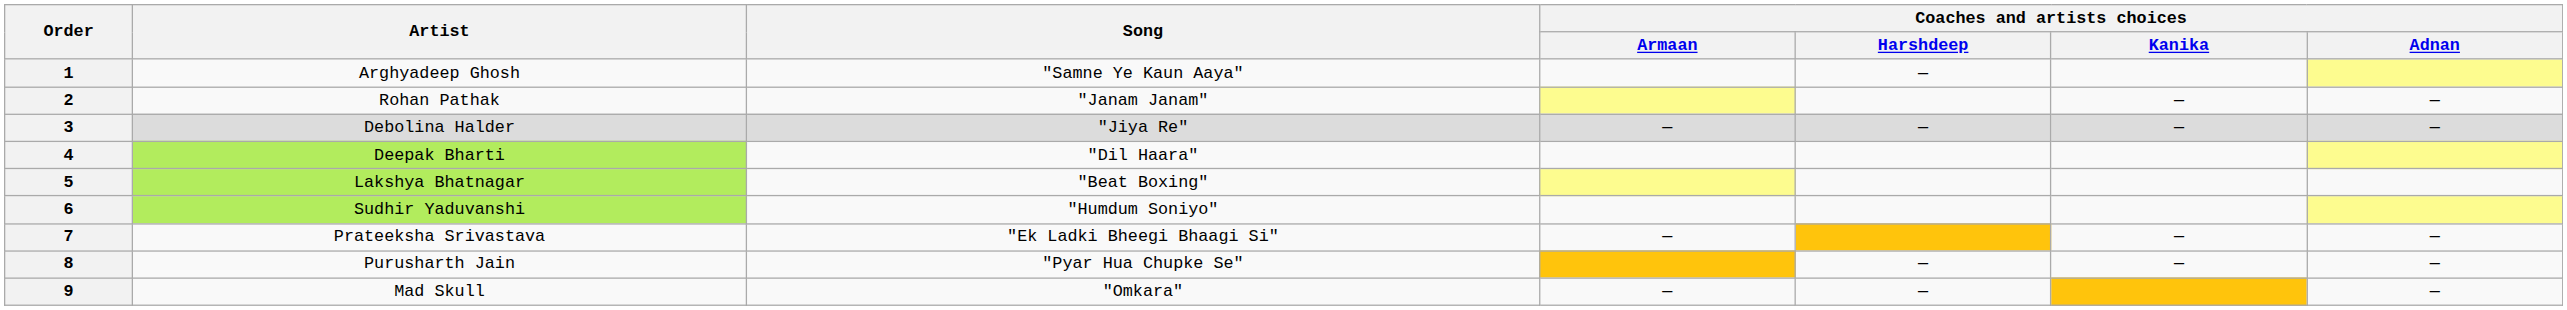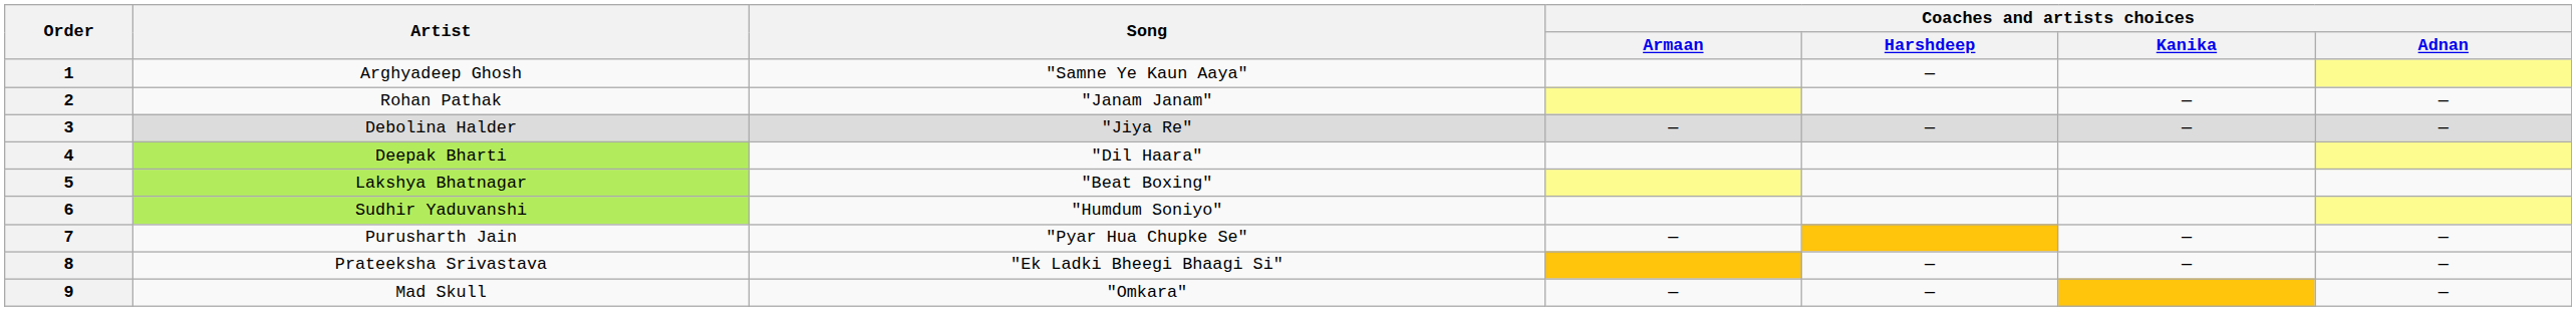7 | Artist: Prateeksha Srivastava -> Purusharth Jain
7 | Song: "Ek Ladki Bheegi Bhaagi Si" -> "Pyar Hua Chupke Se"
8 | Artist: Purusharth Jain -> Prateeksha Srivastava
8 | Song: "Pyar Hua Chupke Se" -> "Ek Ladki Bheegi Bhaagi Si"
